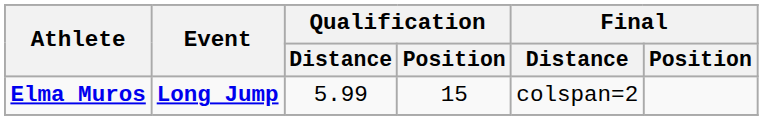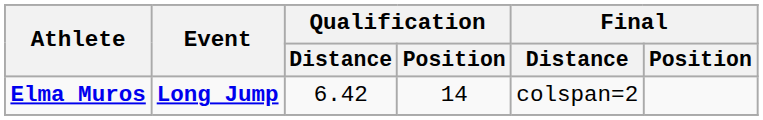Elma Muros | Qualification / Distance: 5.99 -> 6.42
Elma Muros | Qualification / Position: 15 -> 14
